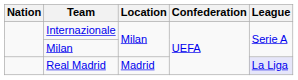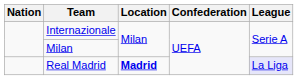Real Madrid | Location: normal -> bold
